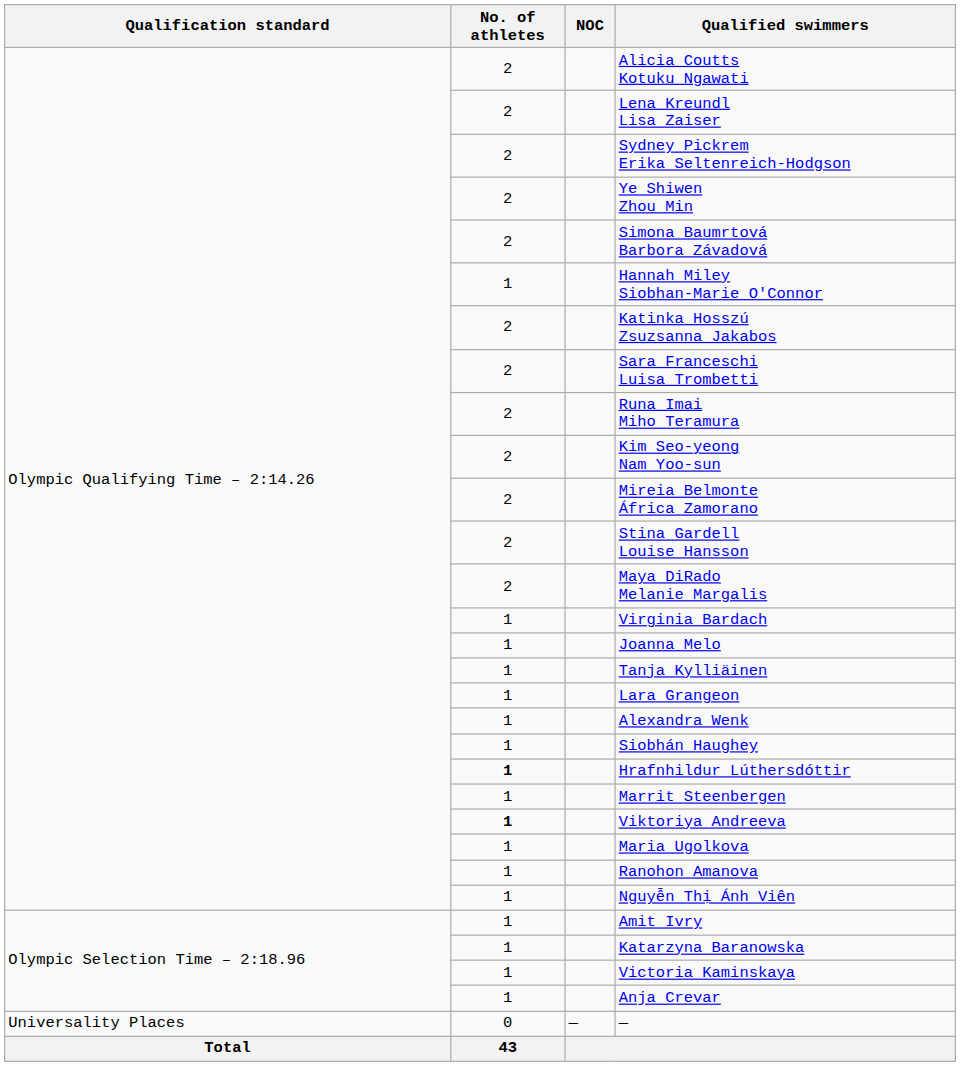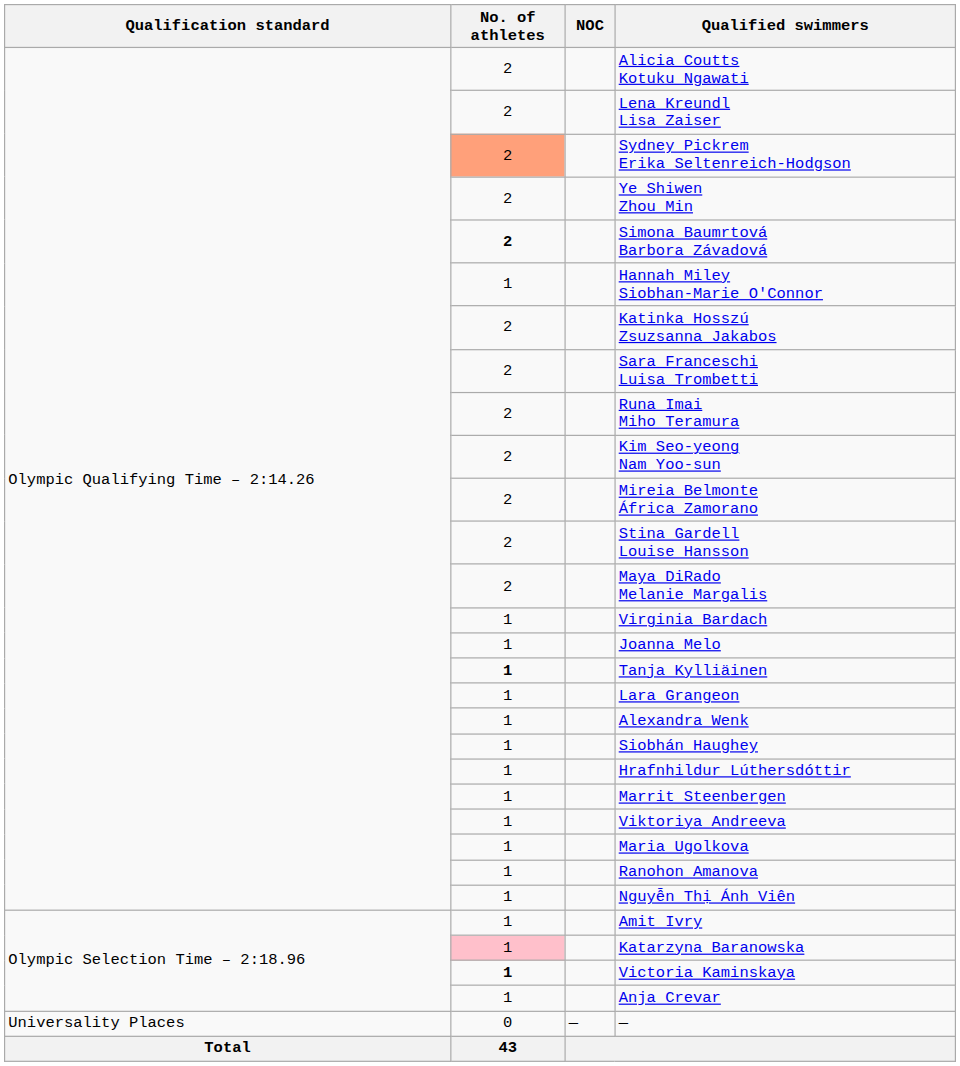Sydney Pickrem Erika Seltenreich-Hodgson | No. of athletes: no background -> lightsalmon background
Simona Baumrtová Barbora Závadová | No. of athletes: normal -> bold
Tanja Kylliäinen | No. of athletes: normal -> bold
Hrafnhildur Lúthersdóttir | No. of athletes: bold -> normal
Viktoriya Andreeva | No. of athletes: bold -> normal
Katarzyna Baranowska | No. of athletes: no background -> pink background
Victoria Kaminskaya | No. of athletes: normal -> bold
